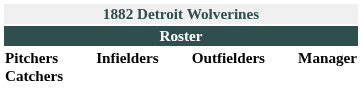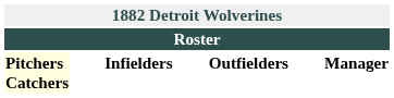Pitchers Catchers | column 1: no background -> lightyellow background
